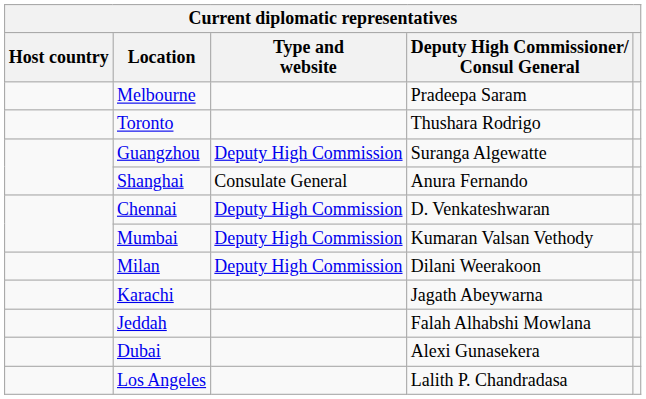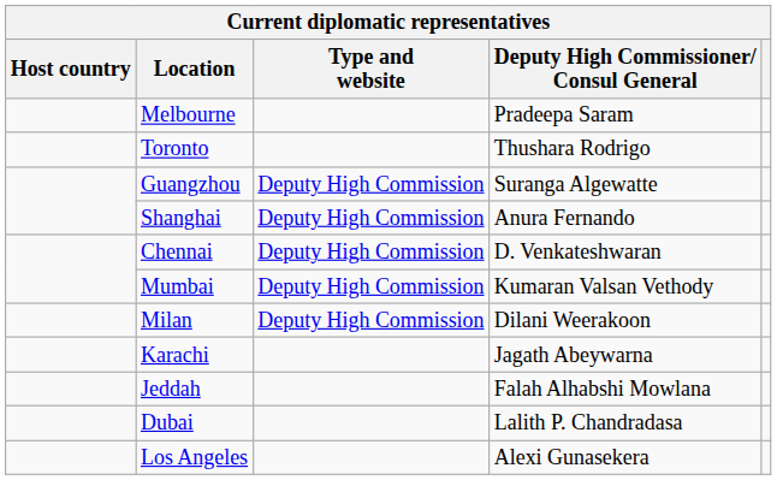Shanghai | Type and website: Consulate General -> Deputy High Commission
Dubai | Deputy High Commissioner/ Consul General: Alexi Gunasekera -> Lalith P. Chandradasa
Los Angeles | Deputy High Commissioner/ Consul General: Lalith P. Chandradasa -> Alexi Gunasekera
